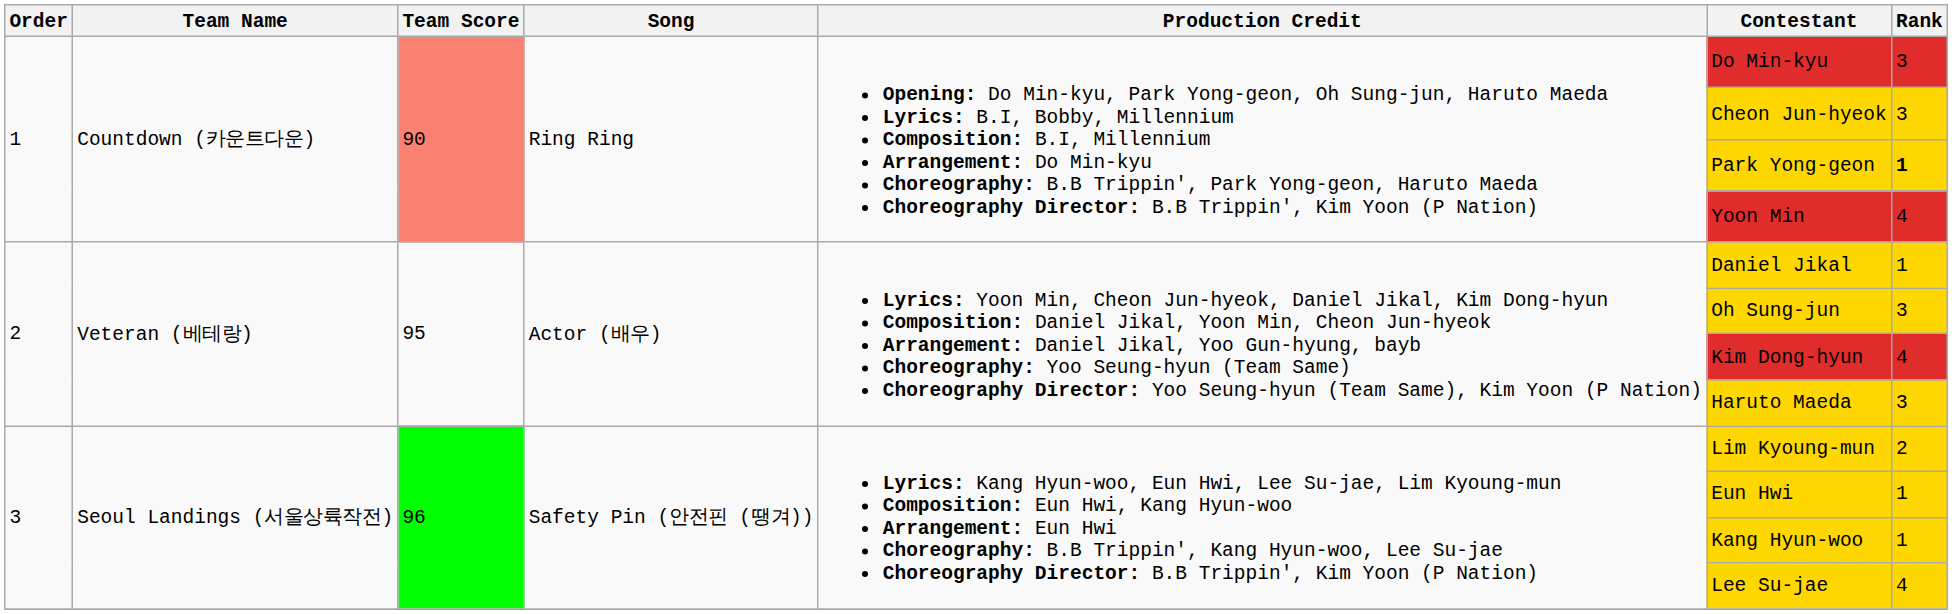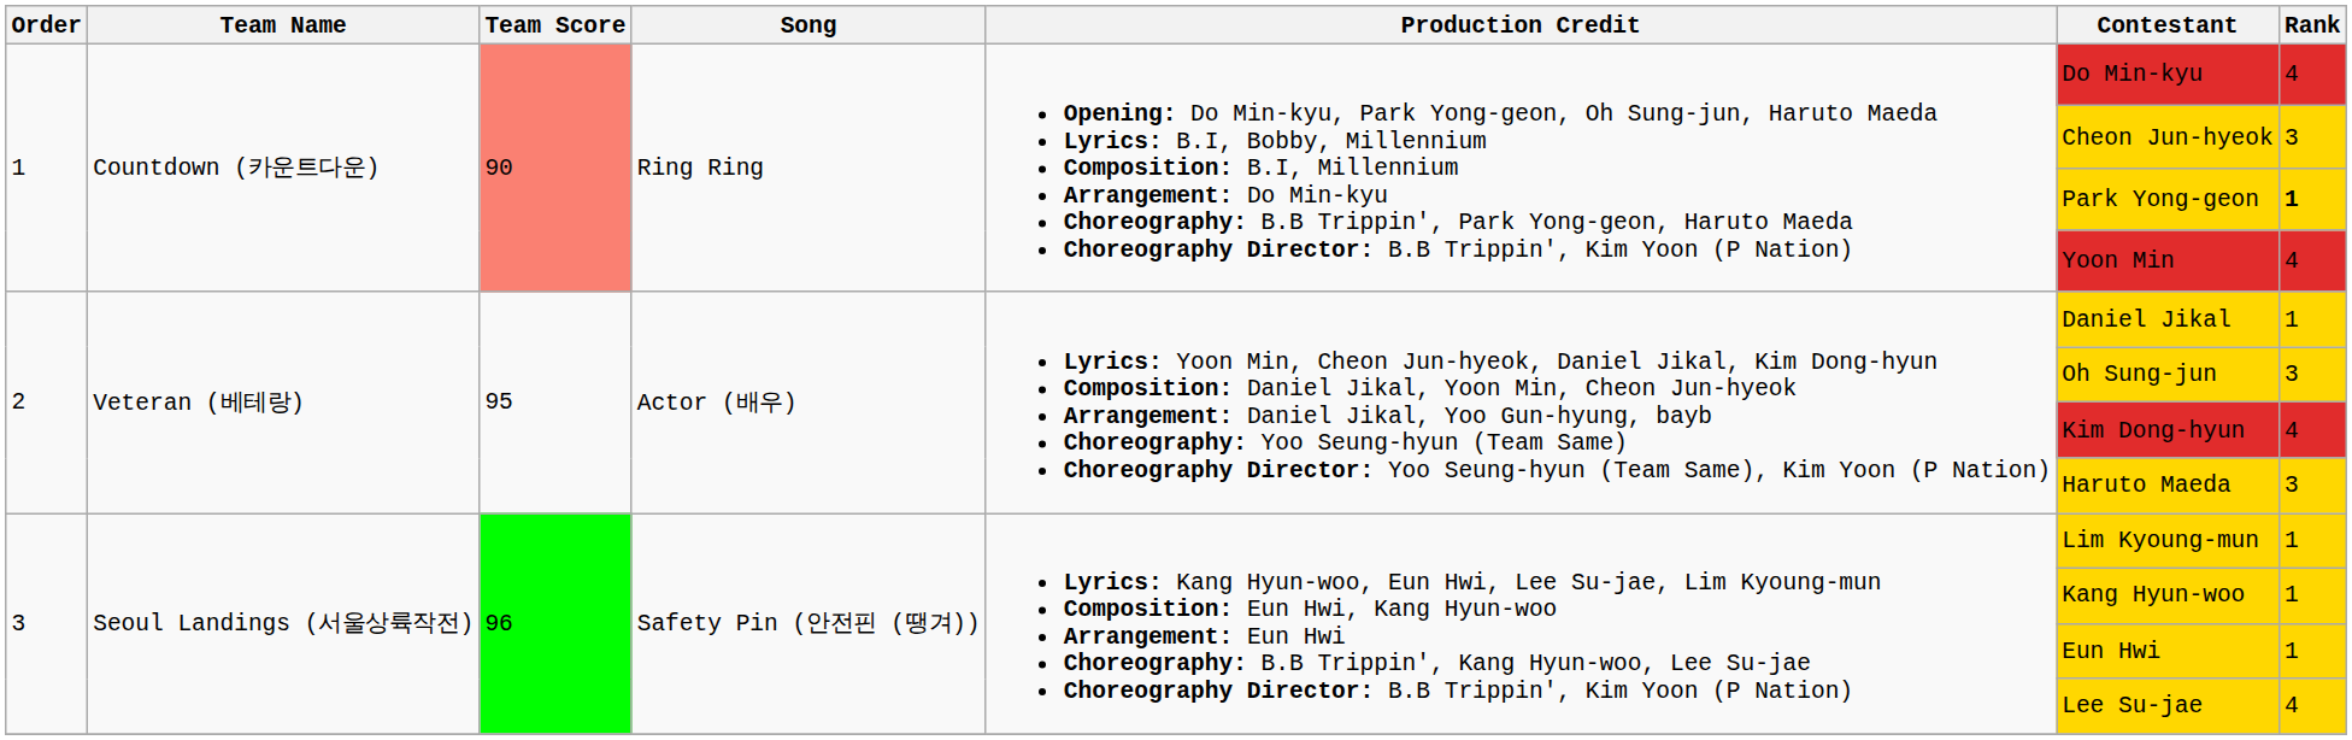row 2 | Rank: 3 -> 4
row 10 | Rank: 2 -> 1
row 11 | Contestant: Eun Hwi -> Kang Hyun-woo
row 12 | Contestant: Kang Hyun-woo -> Eun Hwi
